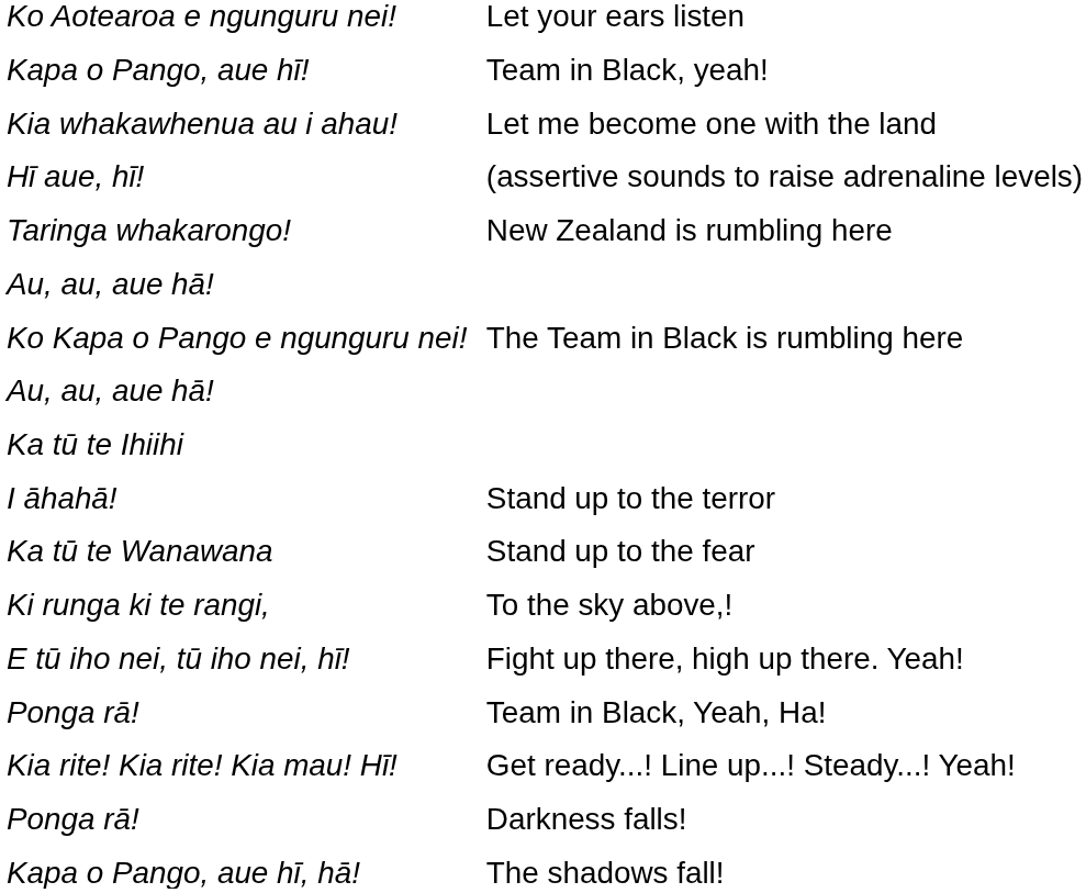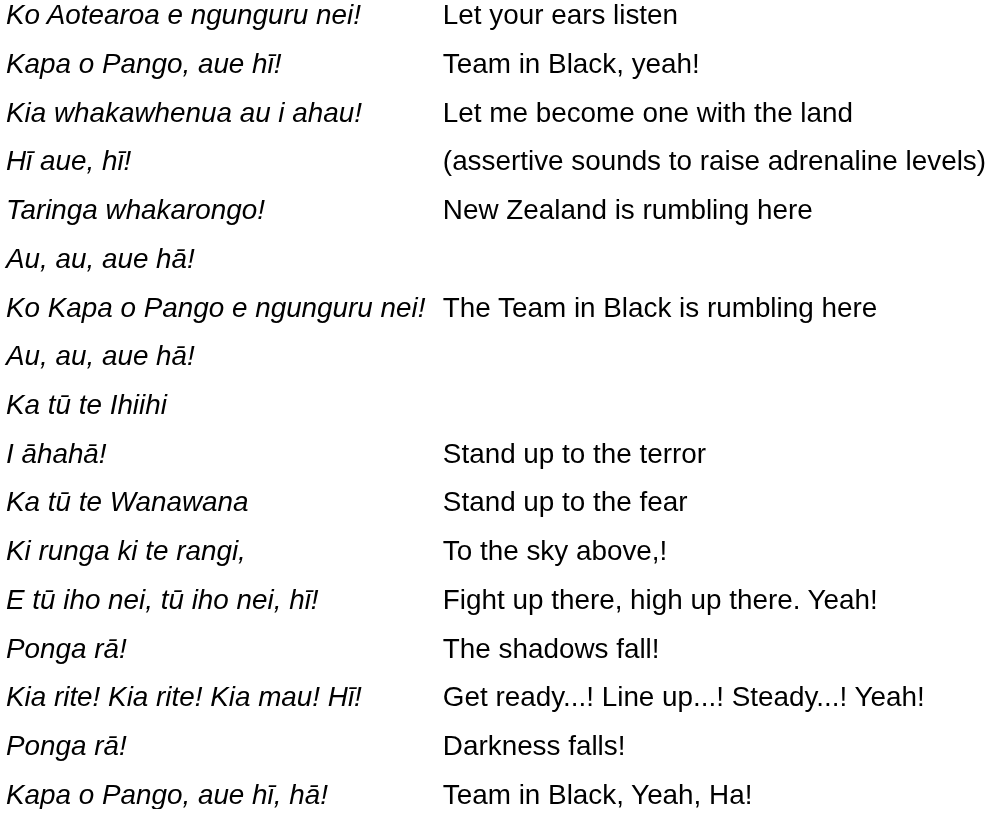row 14 | column 2: Team in Black, Yeah, Ha! -> The shadows fall!
row 17 | column 2: The shadows fall! -> Team in Black, Yeah, Ha!
